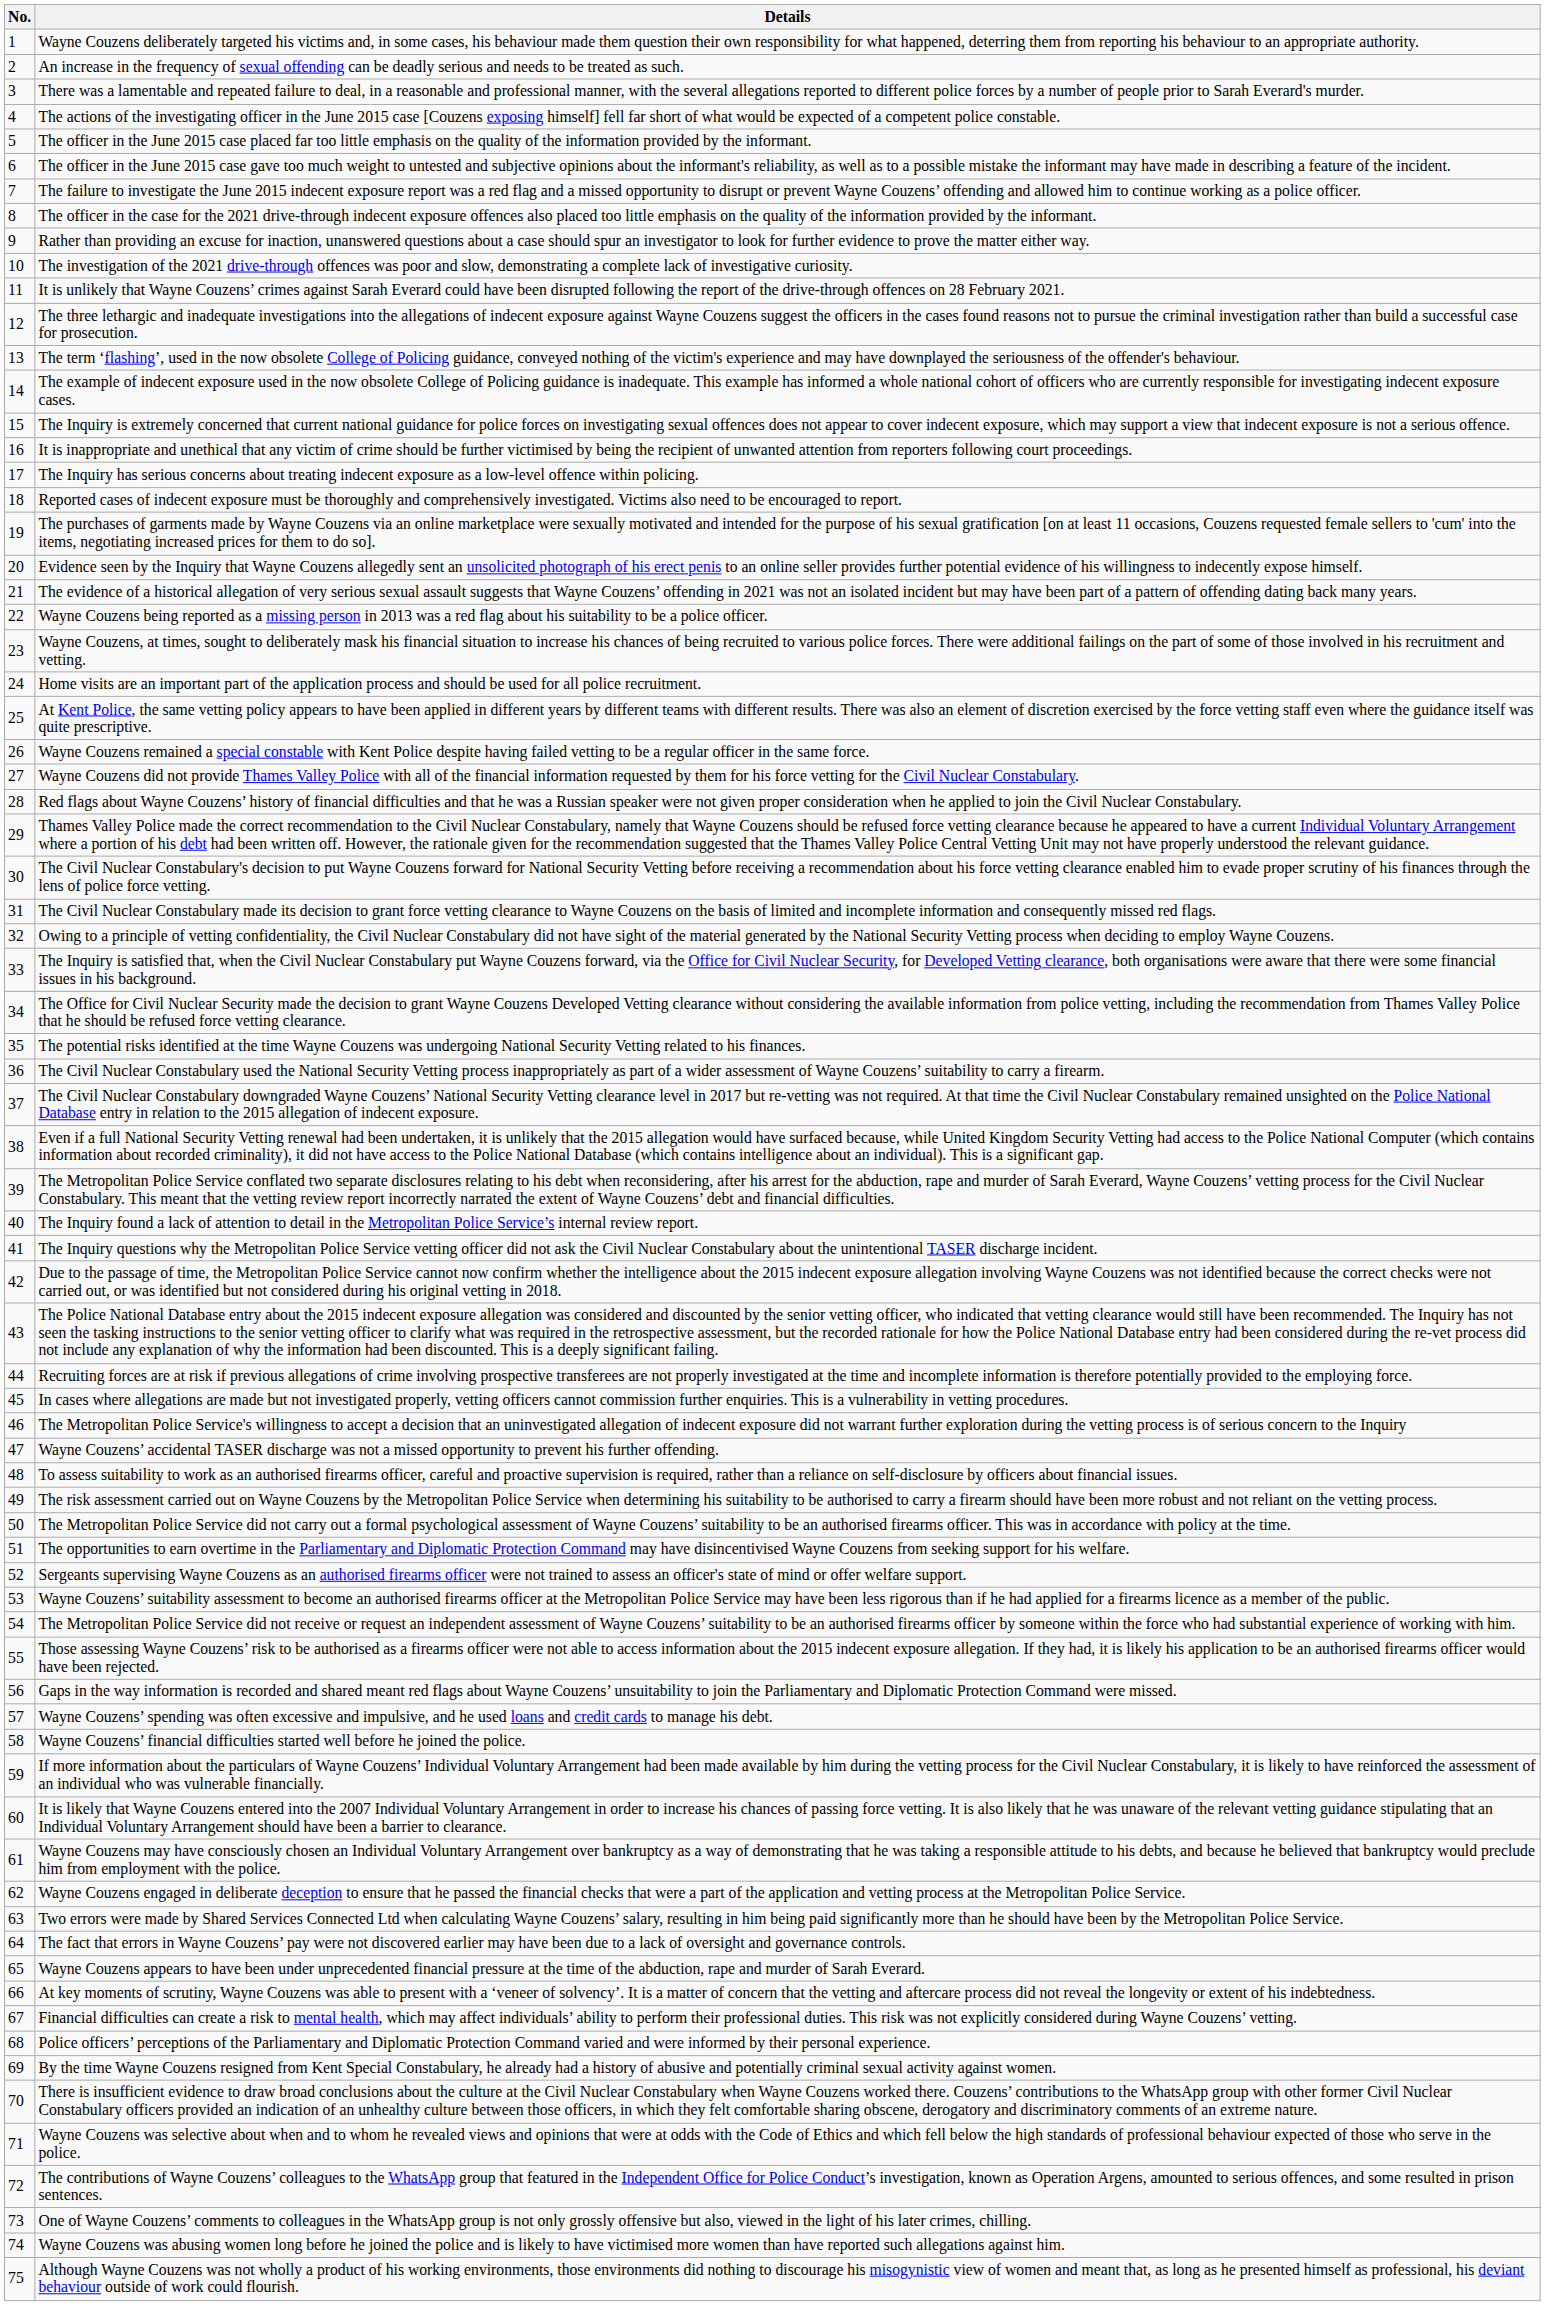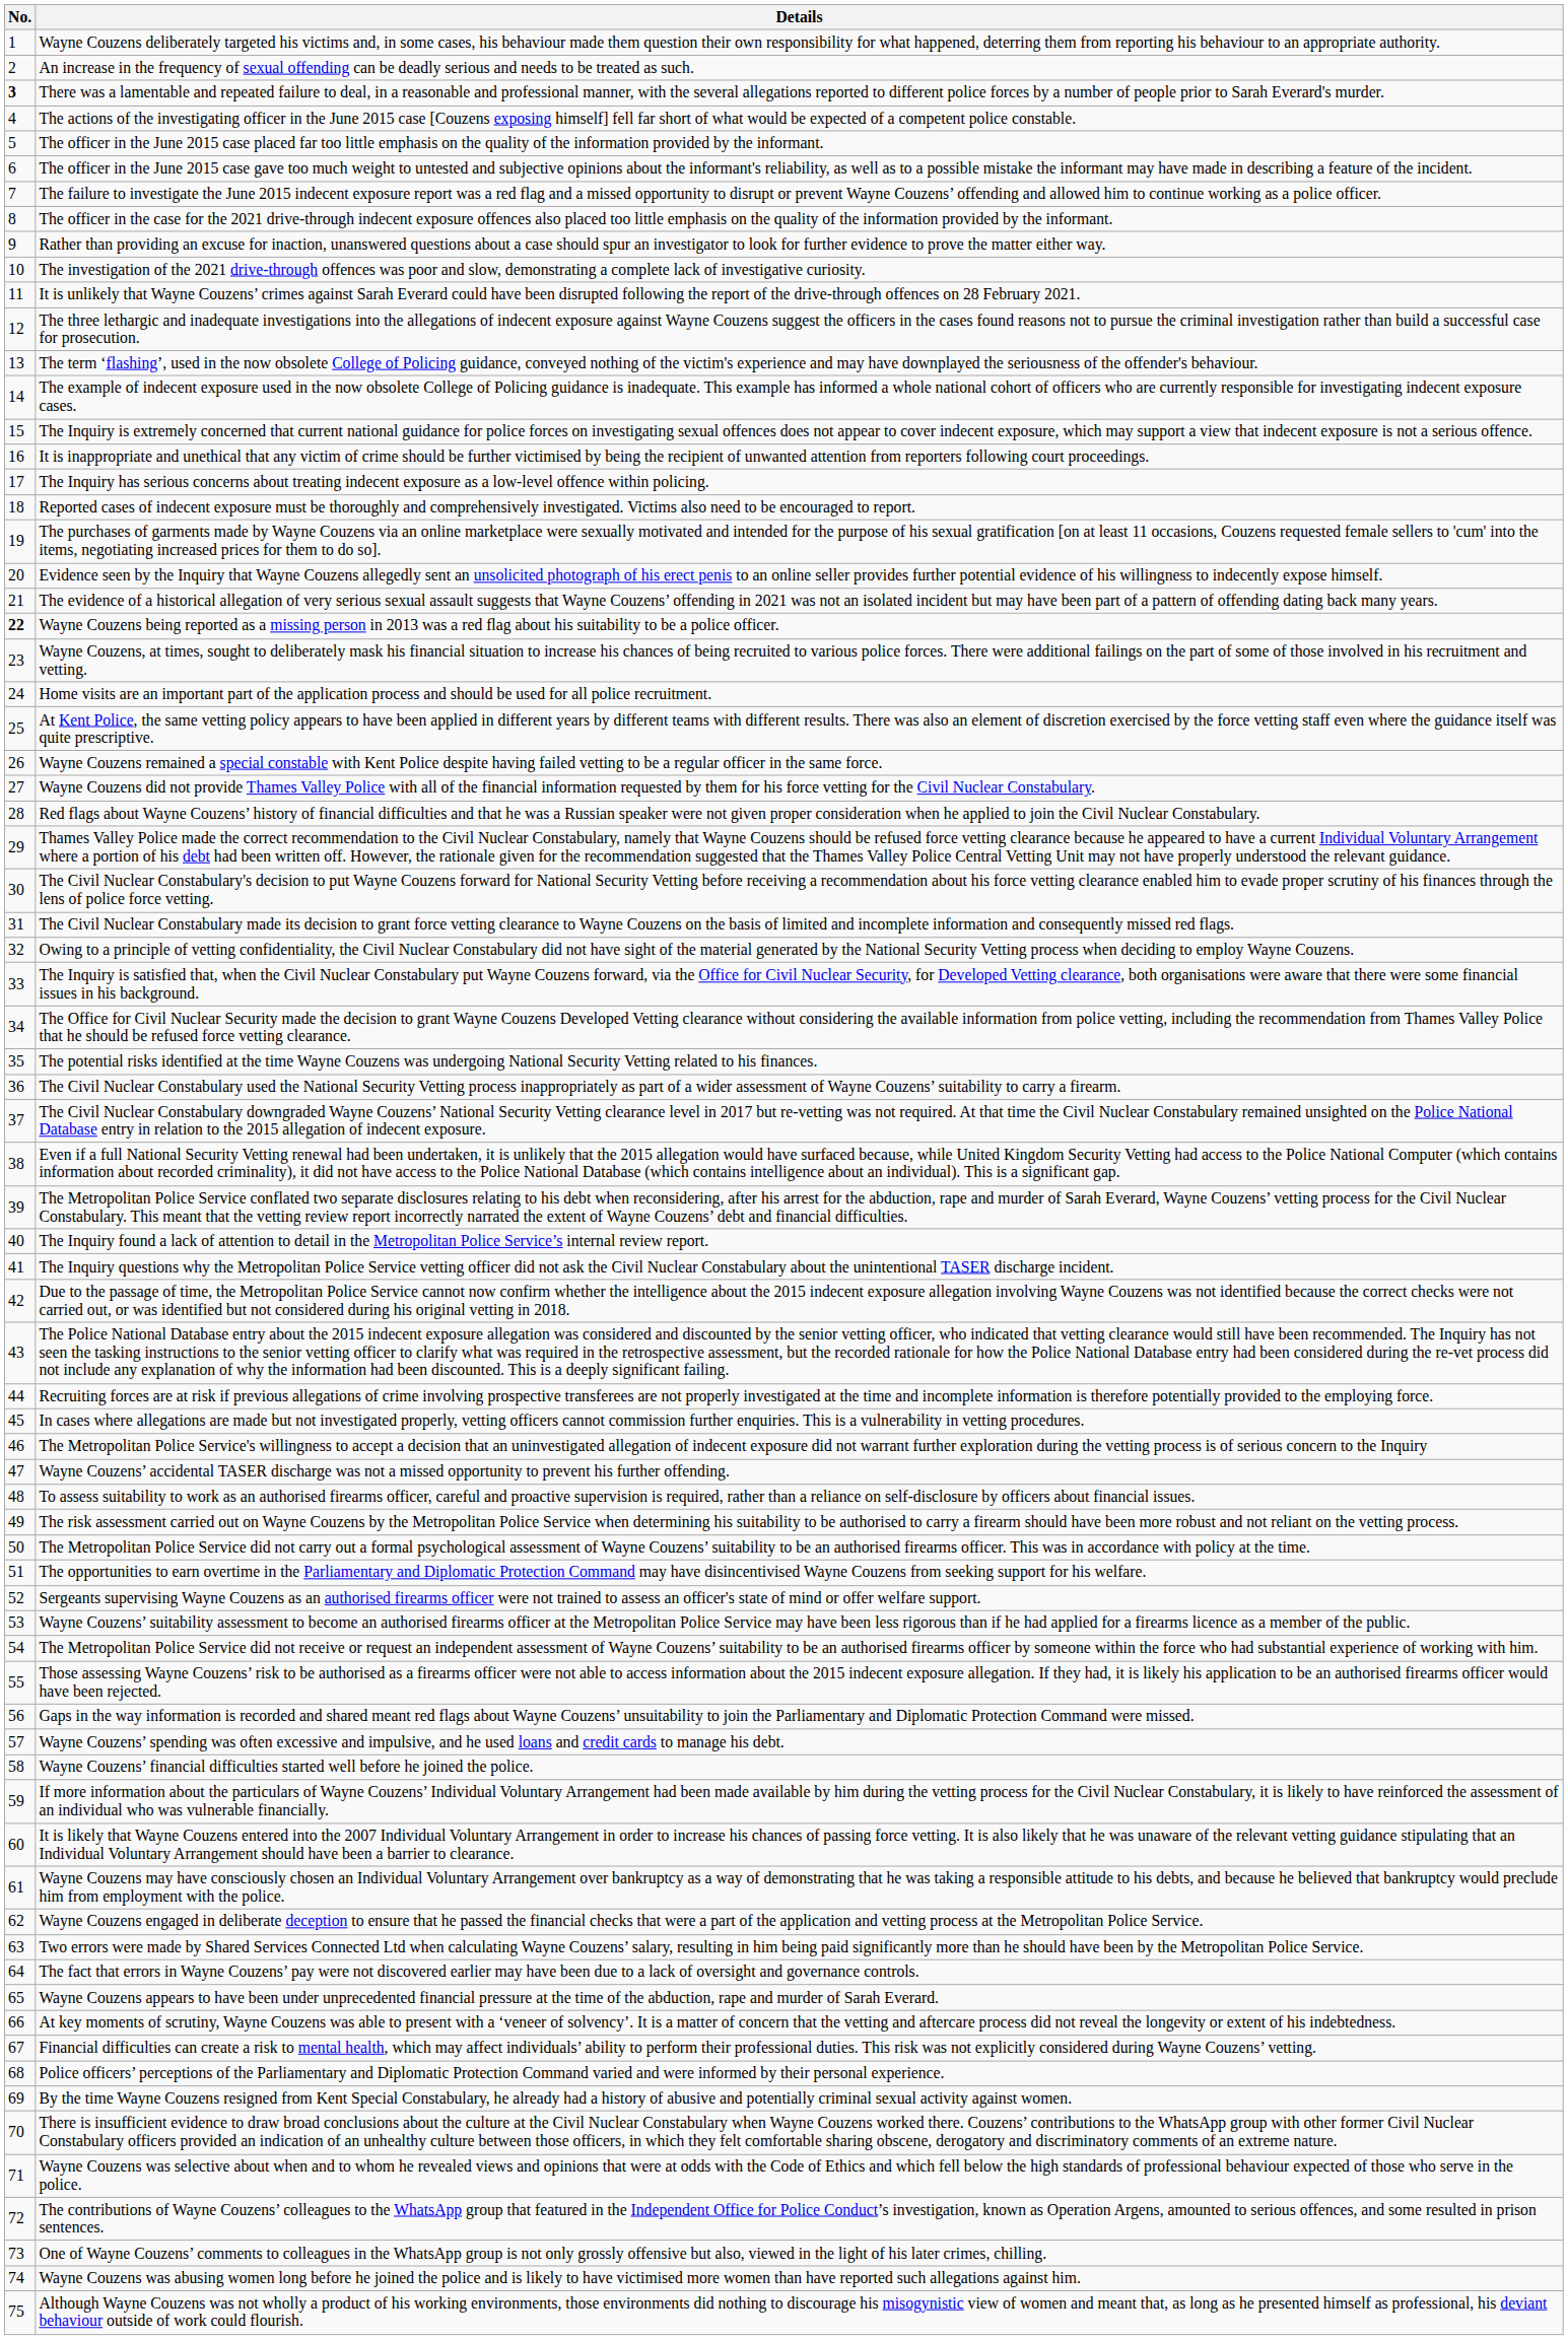row 4 | No.: normal -> bold
row 23 | No.: normal -> bold
